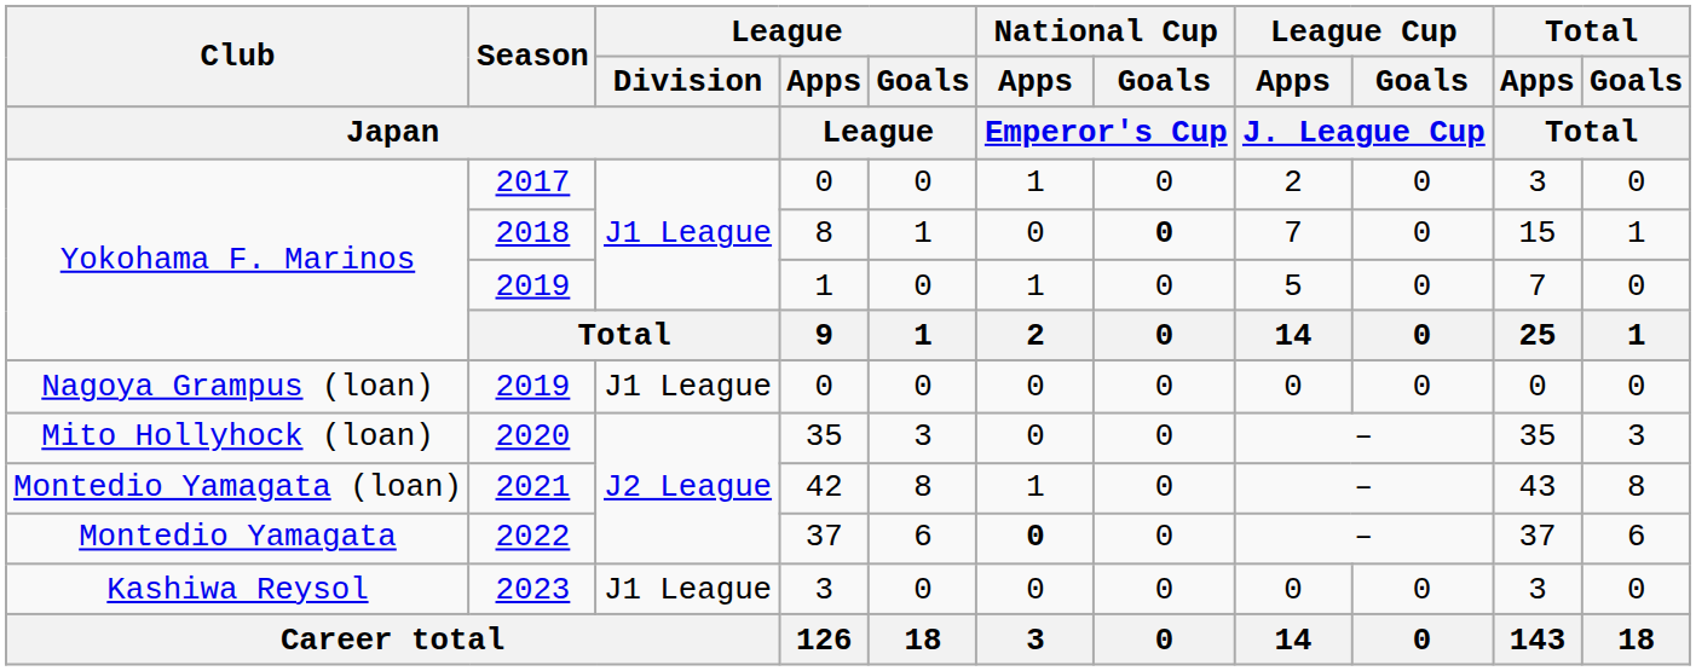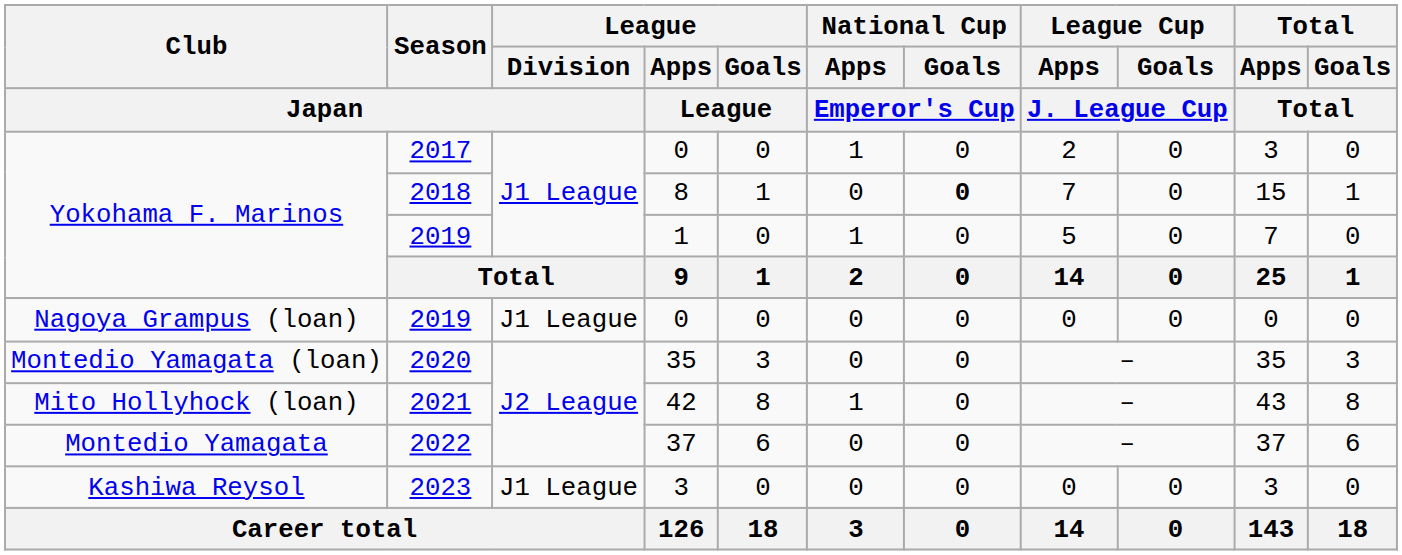2020 | Club / Japan: Mito Hollyhock (loan) -> Montedio Yamagata (loan)
2021 | Club / Japan: Montedio Yamagata (loan) -> Mito Hollyhock (loan)
2022 | National Cup / Apps / Emperor's Cup: bold -> normal
